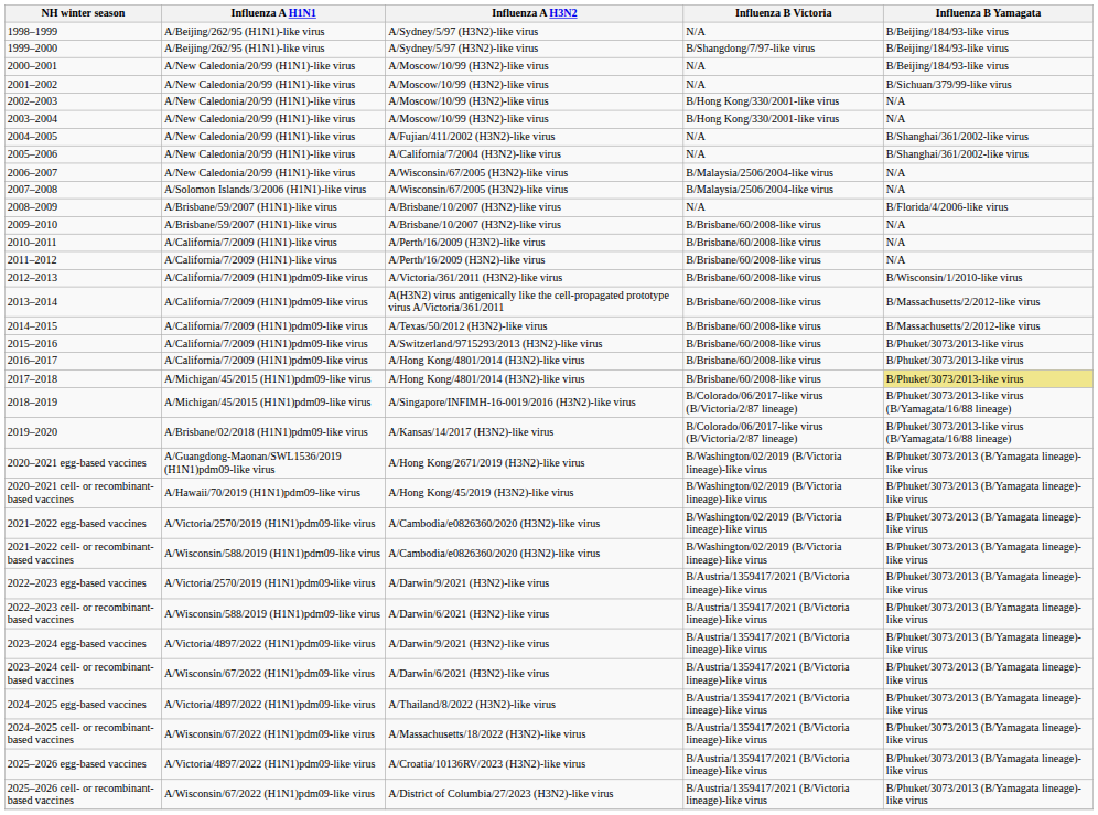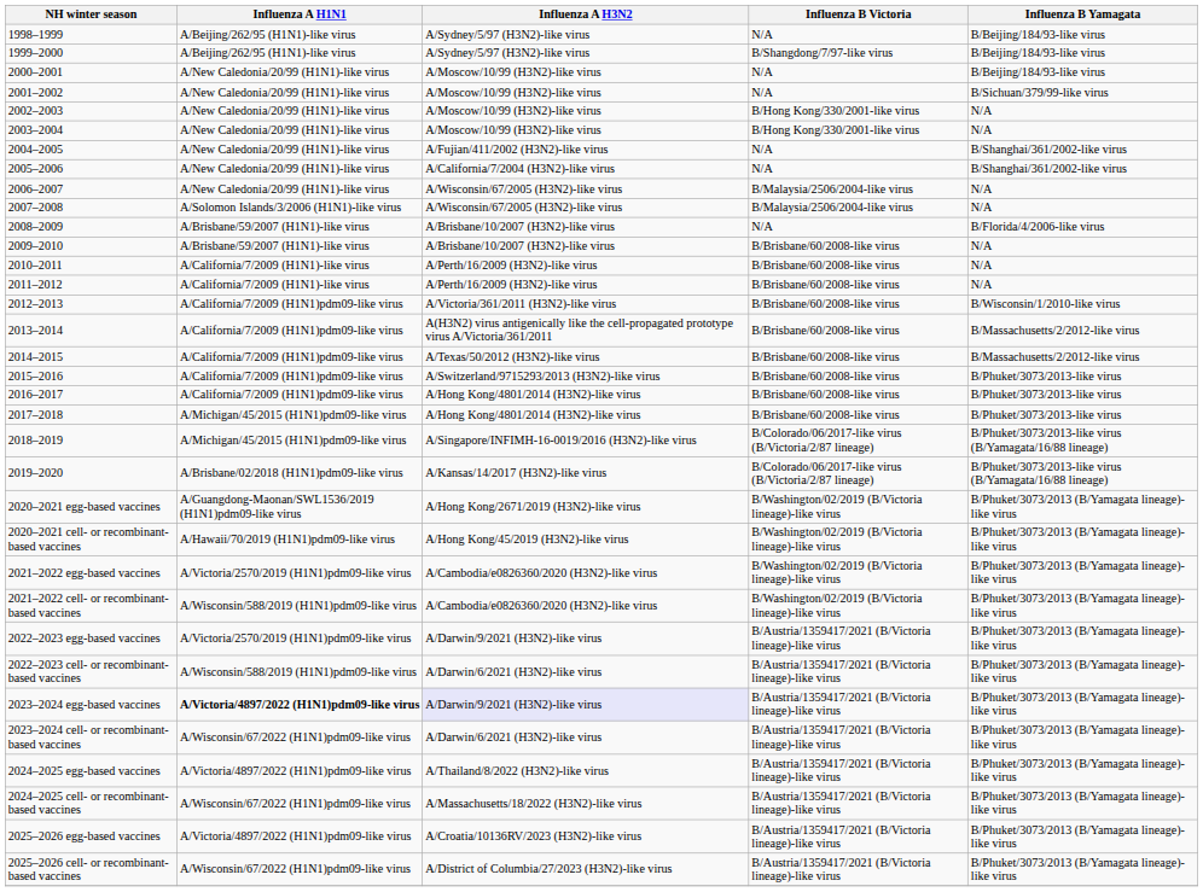2017–2018 | Influenza B Yamagata: khaki background -> no background
2023–2024 egg-based vaccines | Influenza A H1N1: normal -> bold
2023–2024 egg-based vaccines | Influenza A H3N2: no background -> lavender background
